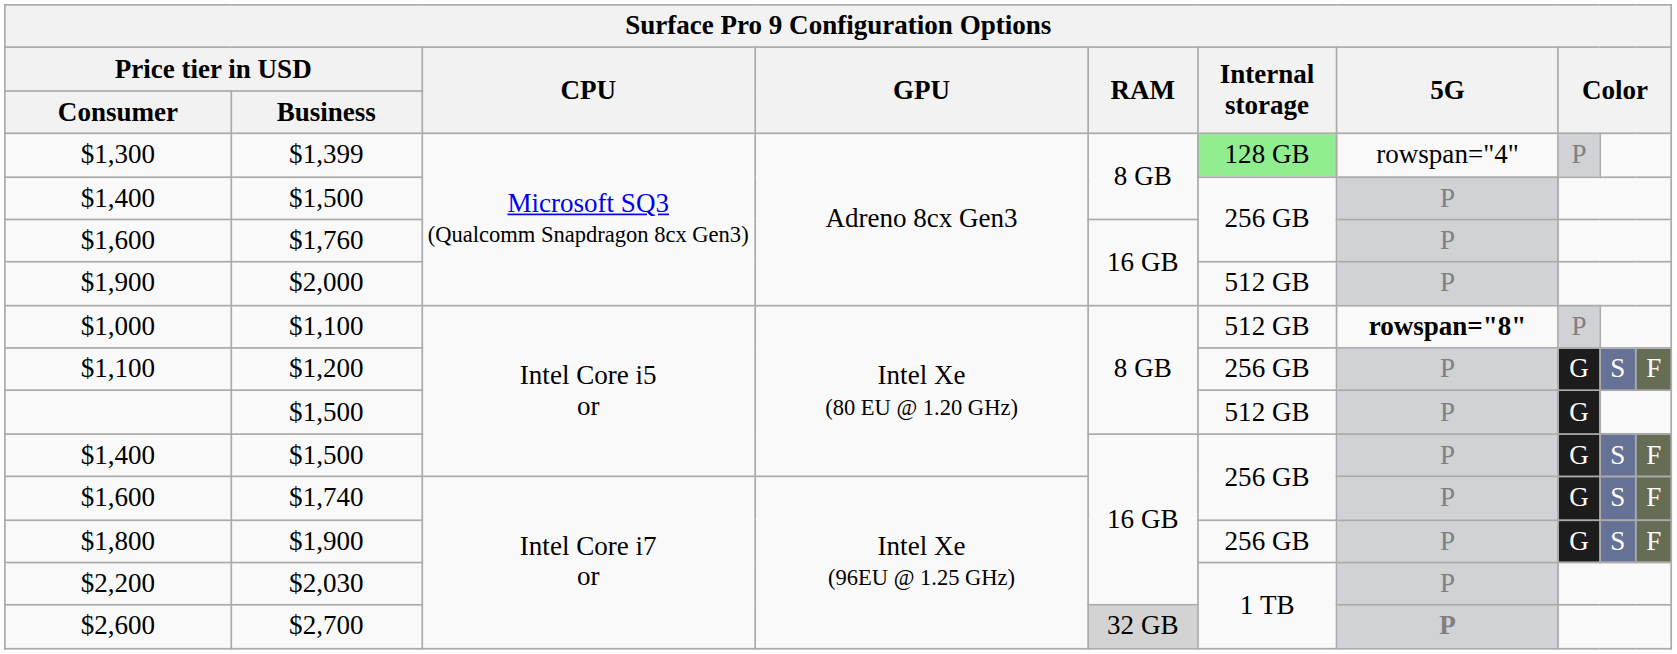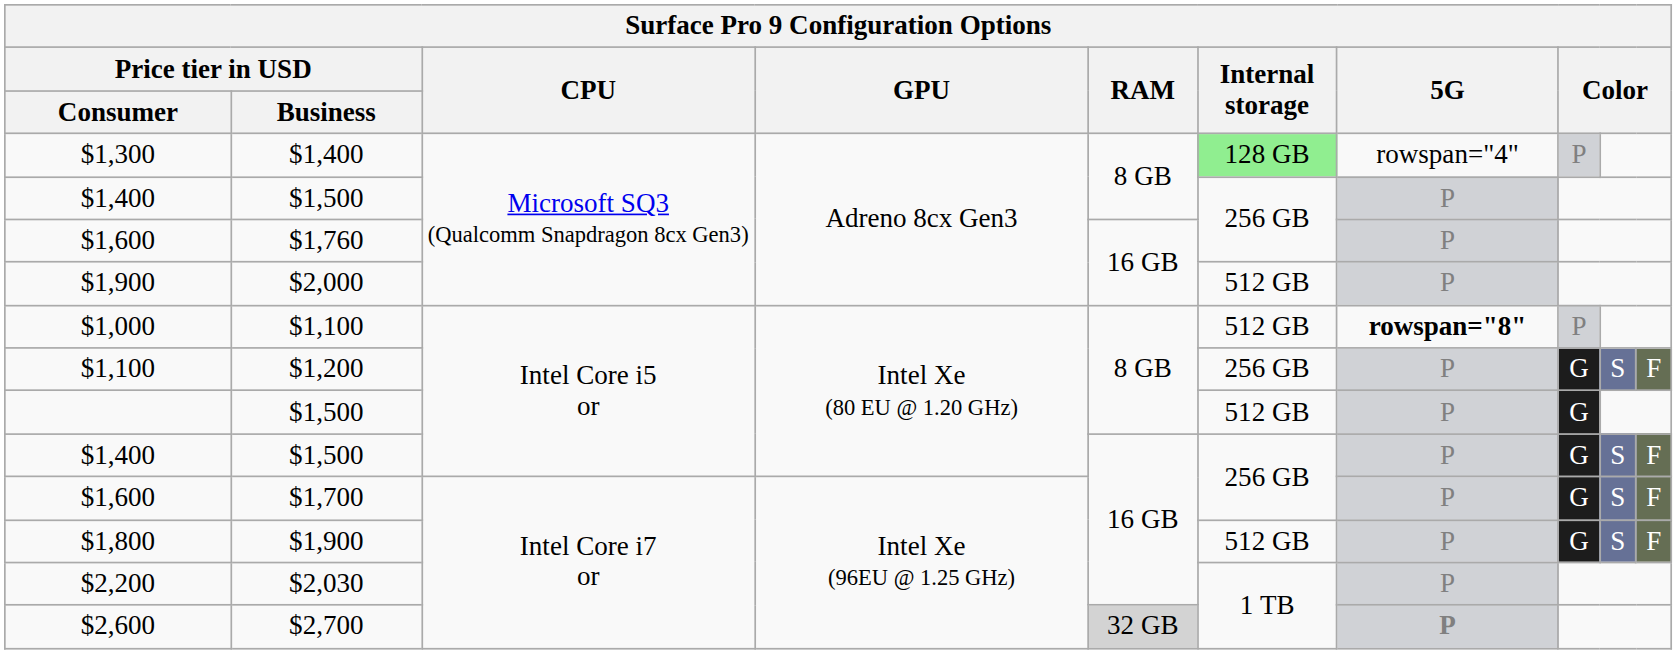$1,300 | Price tier in USD / Business: $1,399 -> $1,400
$1,600 / Intel Core i7 or | Price tier in USD / Business: $1,740 -> $1,700
$1,800 | Internal storage: 256 GB -> 512 GB
